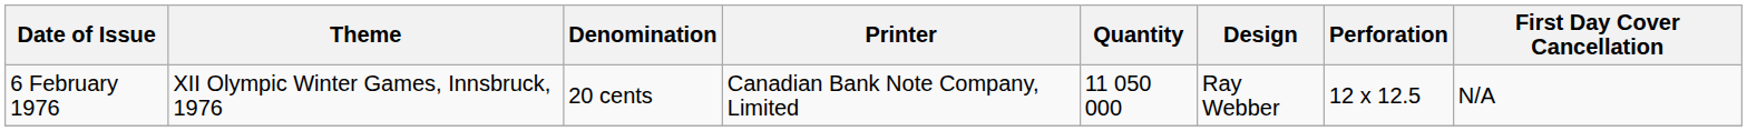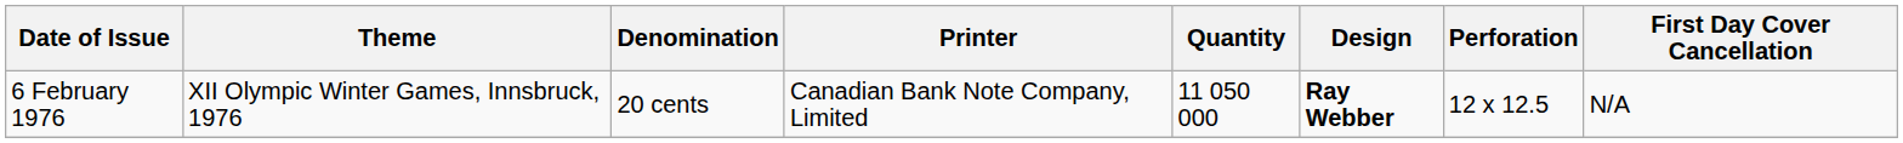6 February 1976 | Design: normal -> bold
